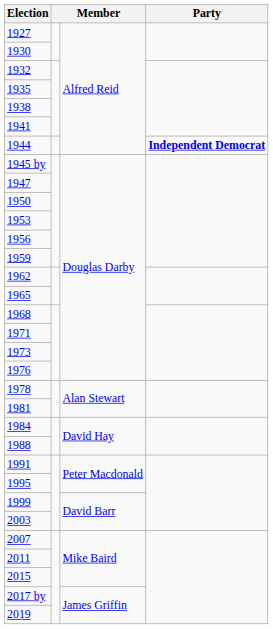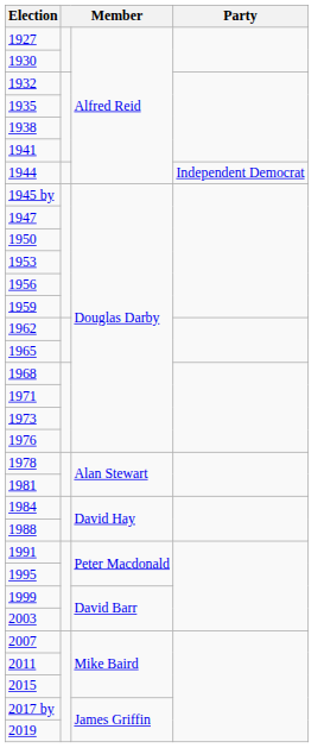1944 | Party: bold -> normal
